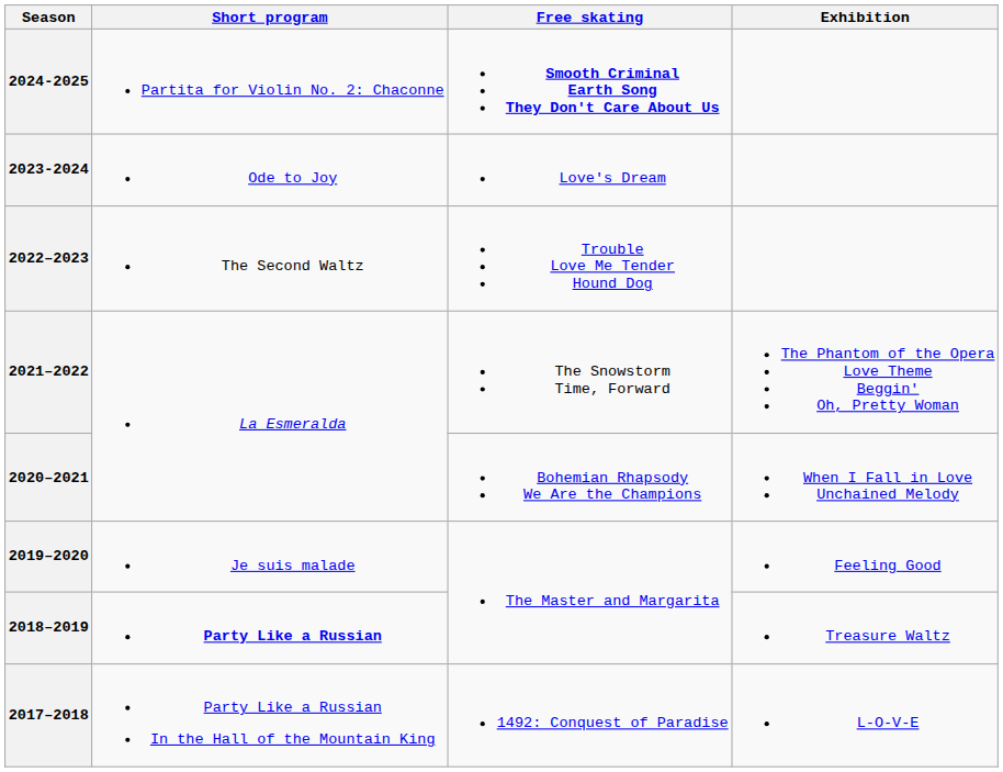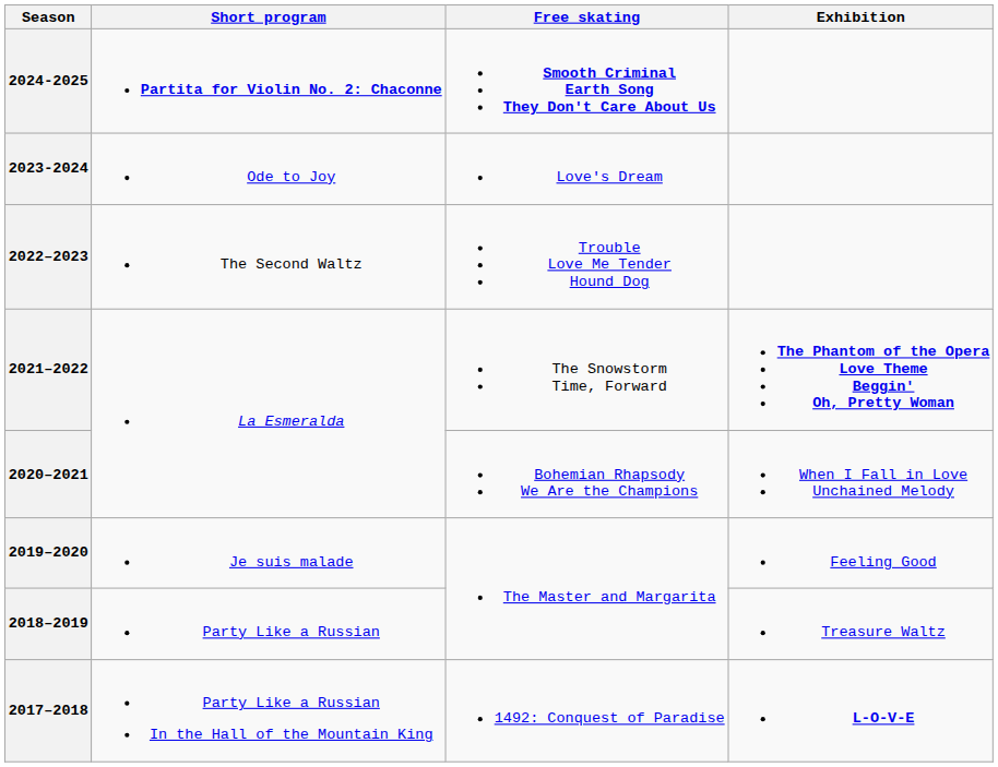2024-2025 | Short program: normal -> bold
2021–2022 | Exhibition: normal -> bold
2018–2019 | Short program: bold -> normal
2017–2018 | Exhibition: normal -> bold
